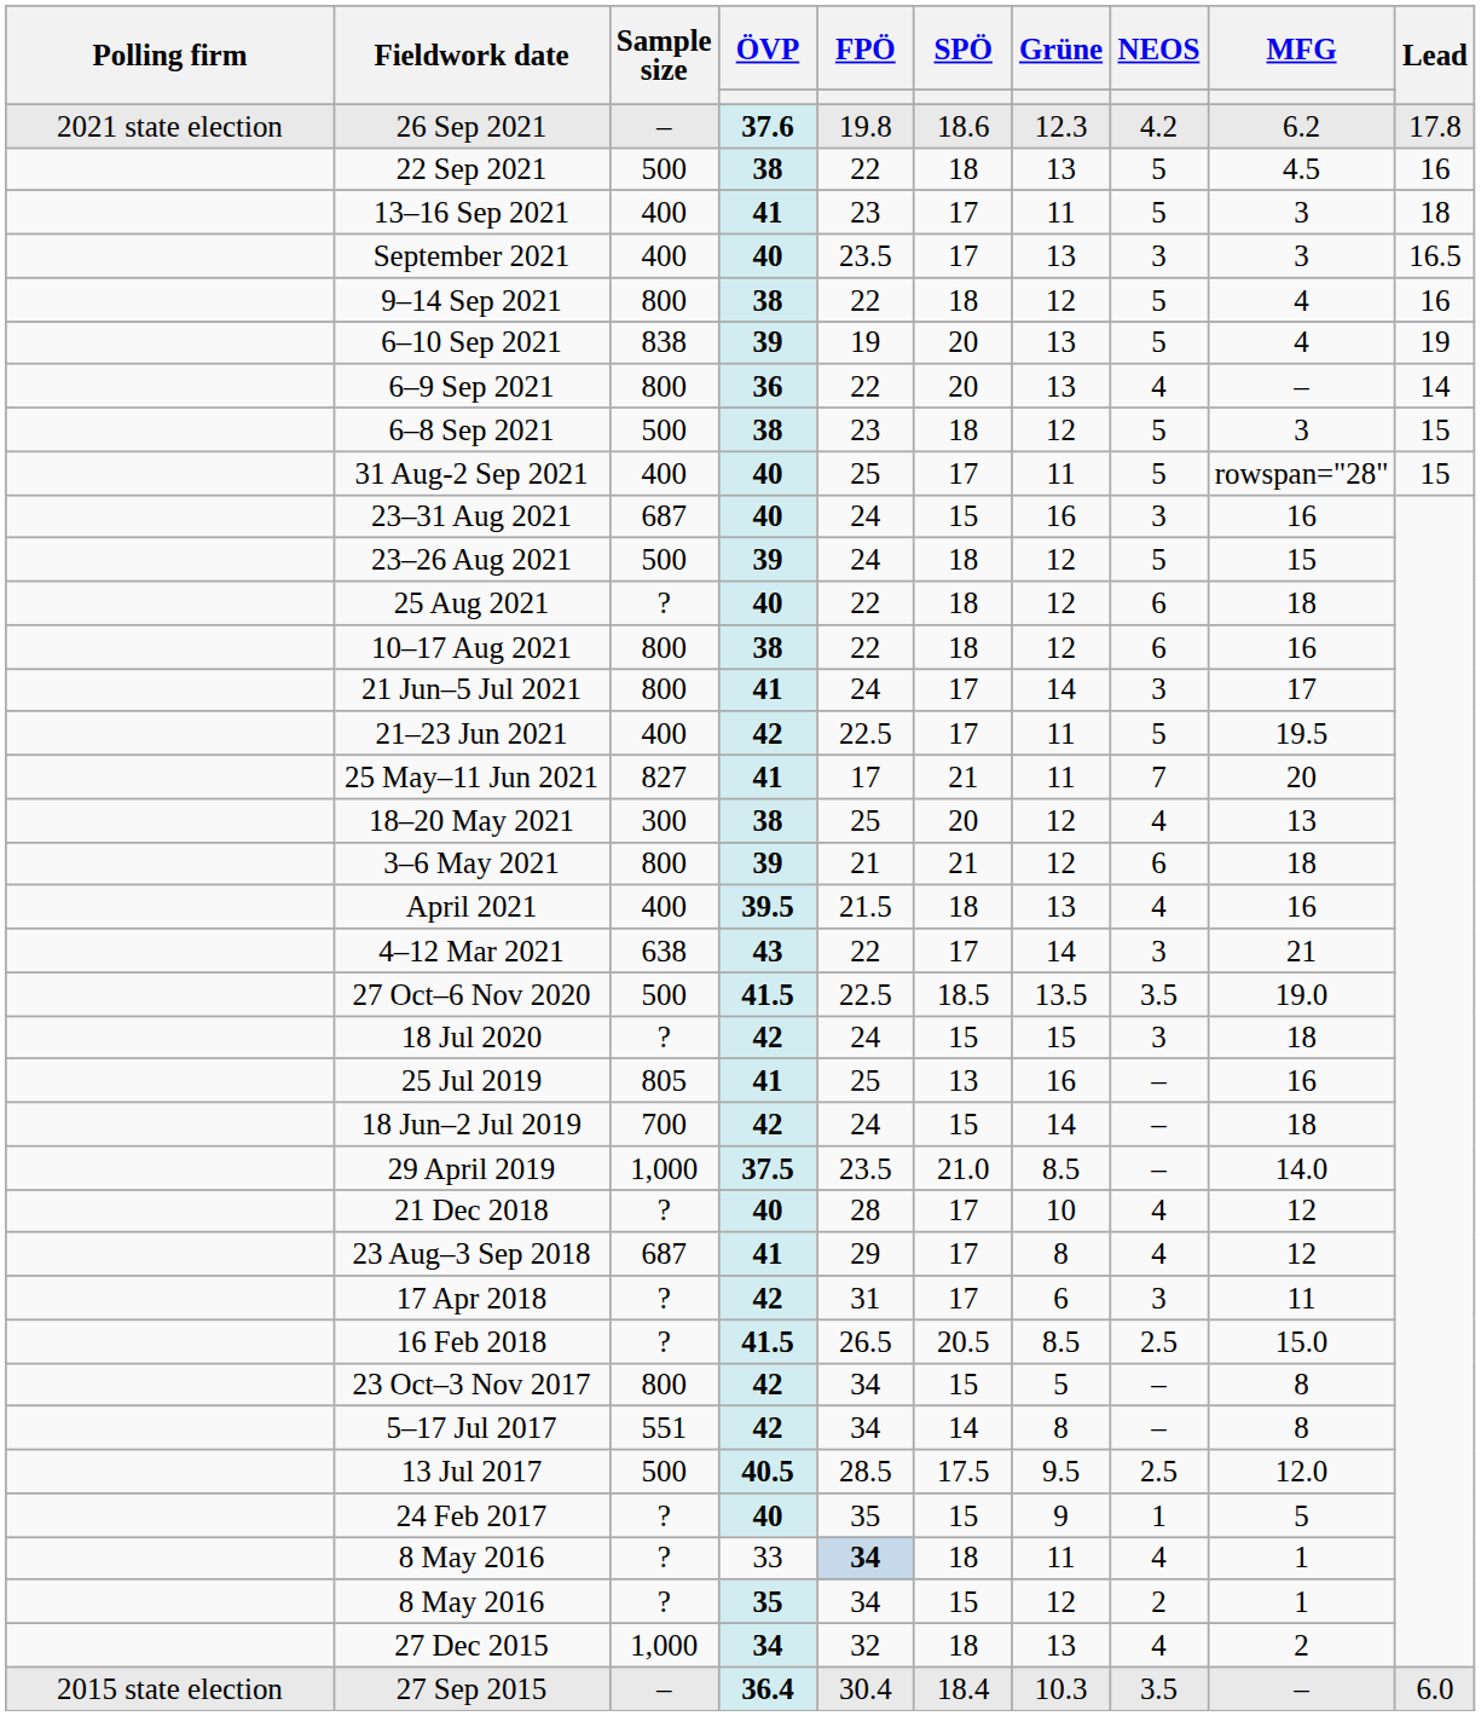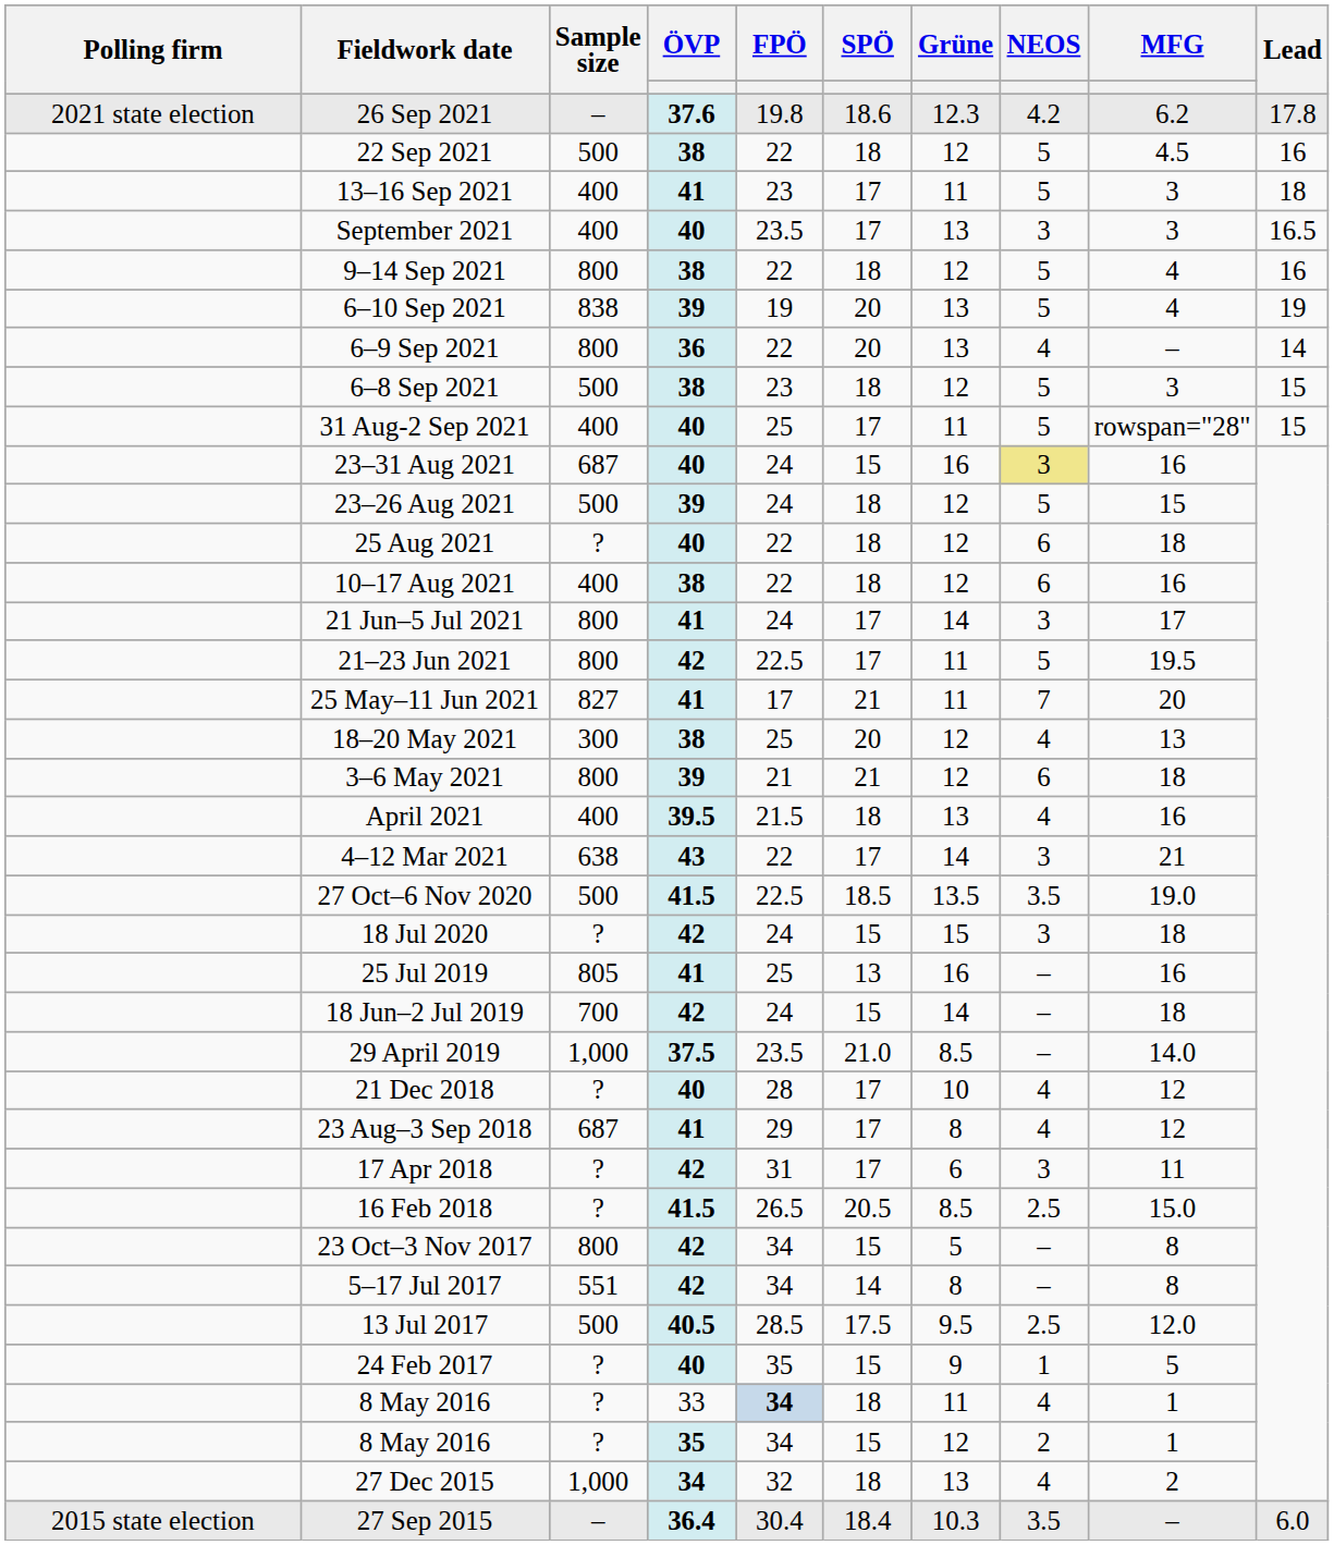22 Sep 2021 | Grüne: 13 -> 12
23–31 Aug 2021 | NEOS: no background -> khaki background
10–17 Aug 2021 | Sample size: 800 -> 400
21–23 Jun 2021 | Sample size: 400 -> 800
